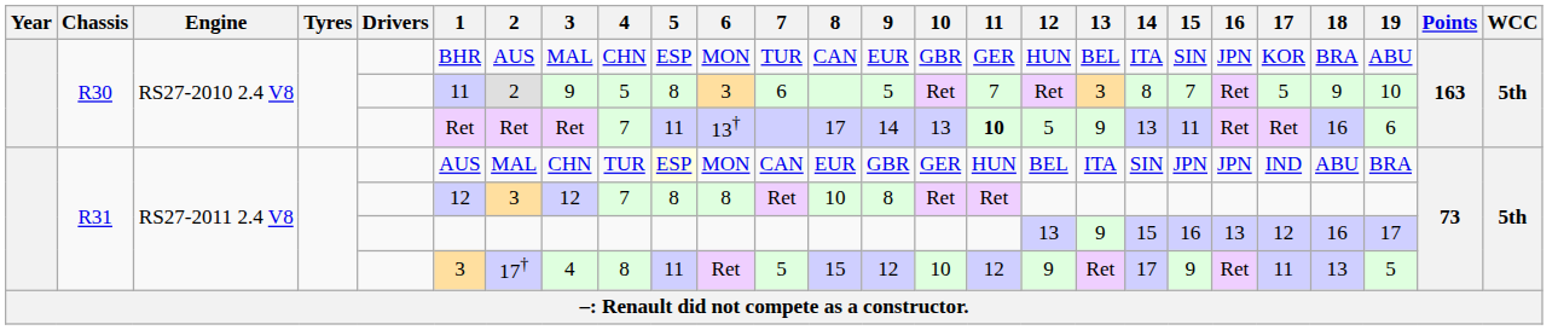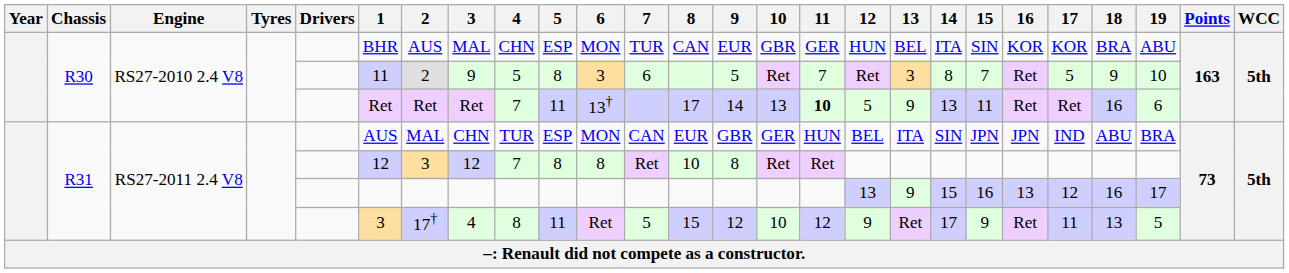row 2 | 16: JPN -> KOR
row 5 | 5: lightyellow background -> no background
